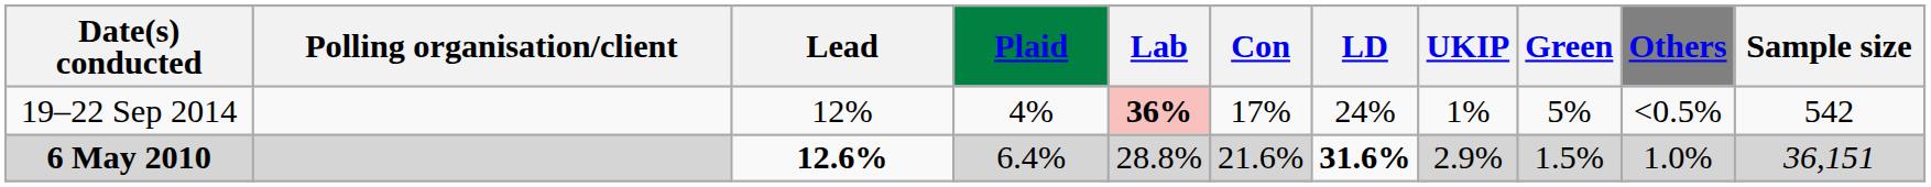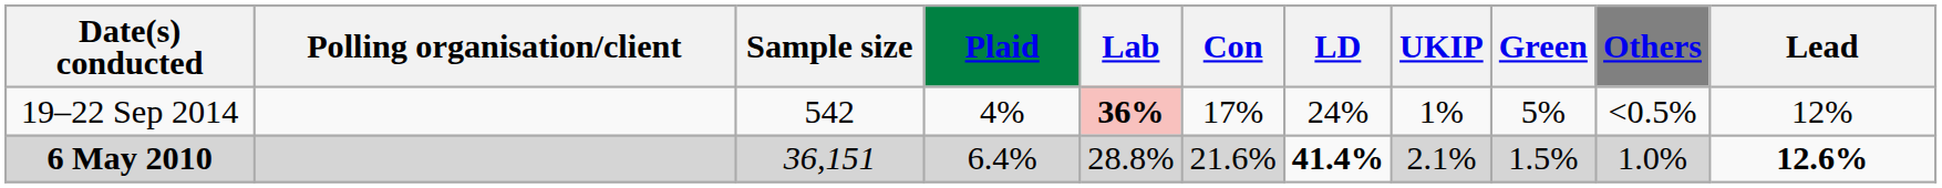columns swapped: Sample size <-> Lead
6 May 2010 | LD: 31.6% -> 41.4%
6 May 2010 | UKIP: 2.9% -> 2.1%
